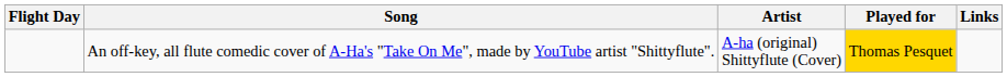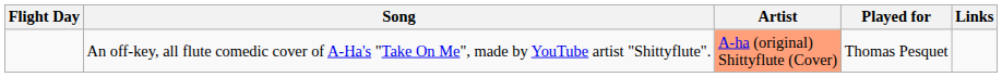row 2 | Artist: no background -> lightsalmon background
row 2 | Played for: gold background -> no background
